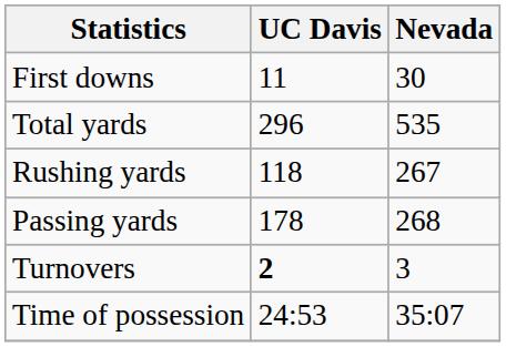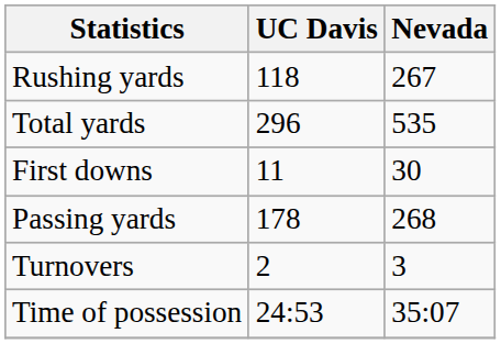rows swapped: First downs <-> Rushing yards
Turnovers | UC Davis: bold -> normal
